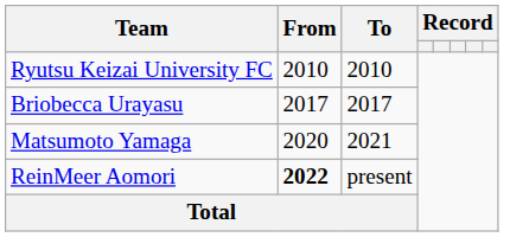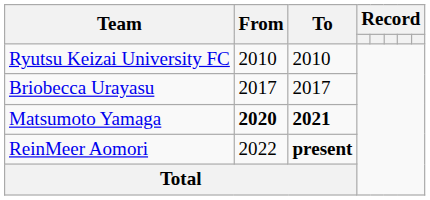Matsumoto Yamaga | From: normal -> bold
Matsumoto Yamaga | To: normal -> bold
ReinMeer Aomori | From: bold -> normal
ReinMeer Aomori | To: normal -> bold
